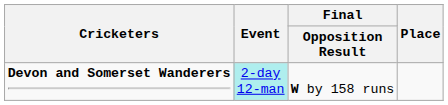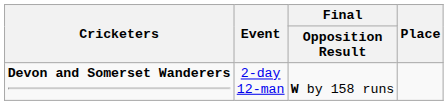Devon and Somerset Wanderers | Event: paleturquoise background -> no background
